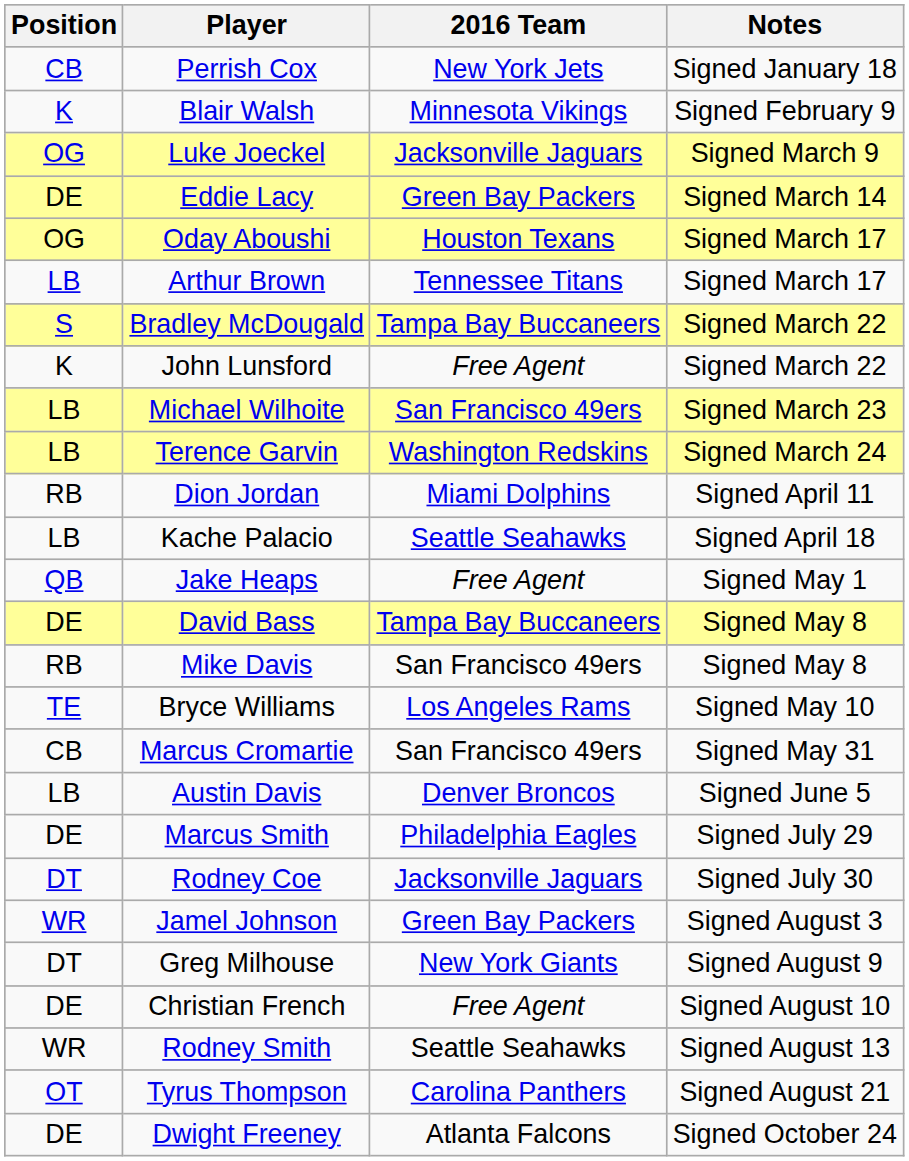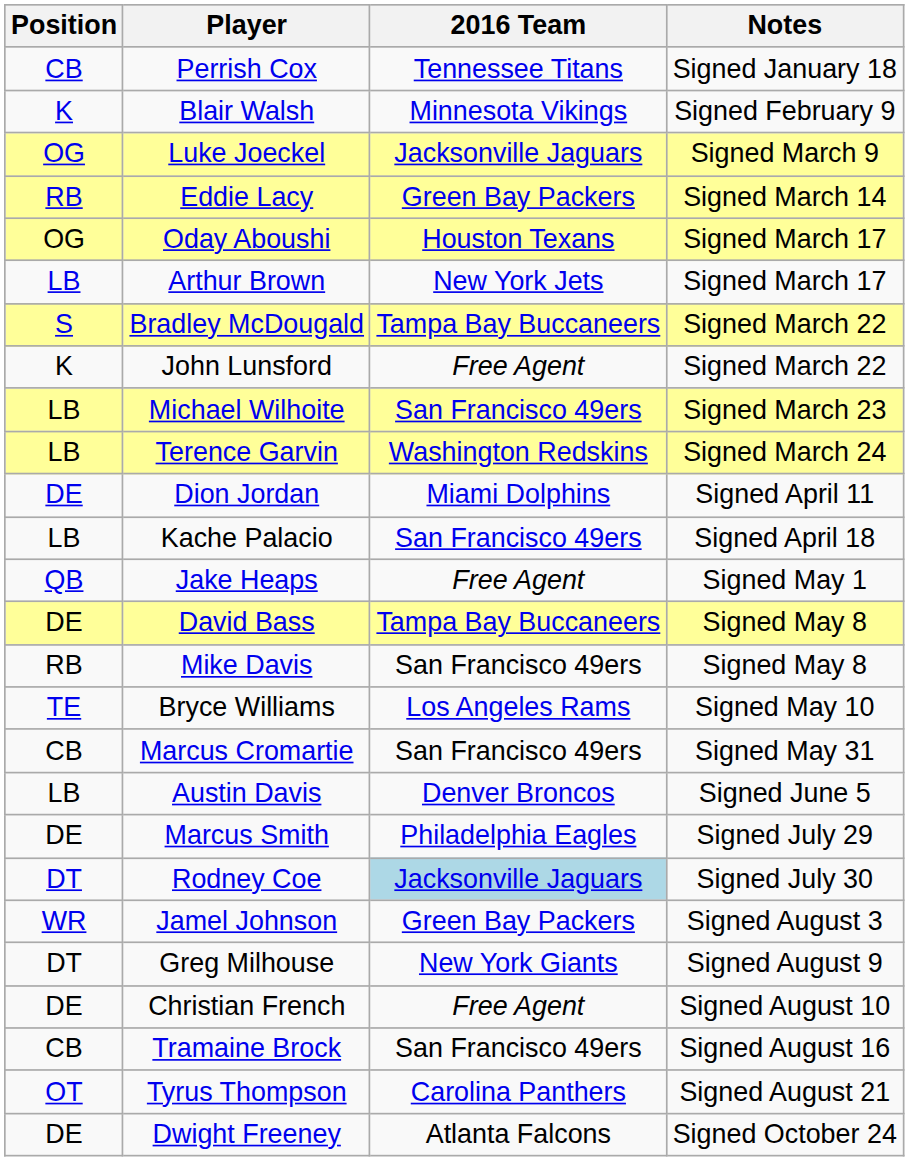Perrish Cox | 2016 Team: New York Jets -> Tennessee Titans
Eddie Lacy | Position: DE -> RB
Arthur Brown | 2016 Team: Tennessee Titans -> New York Jets
Dion Jordan | Position: RB -> DE
Kache Palacio | 2016 Team: Seattle Seahawks -> San Francisco 49ers
Rodney Coe | 2016 Team: no background -> lightblue background
- row: WR | Rodney Smith | Seattle Seahawks | Signed August 13
+ row: CB | Tramaine Brock | San Francisco 49ers | Signed August 16
